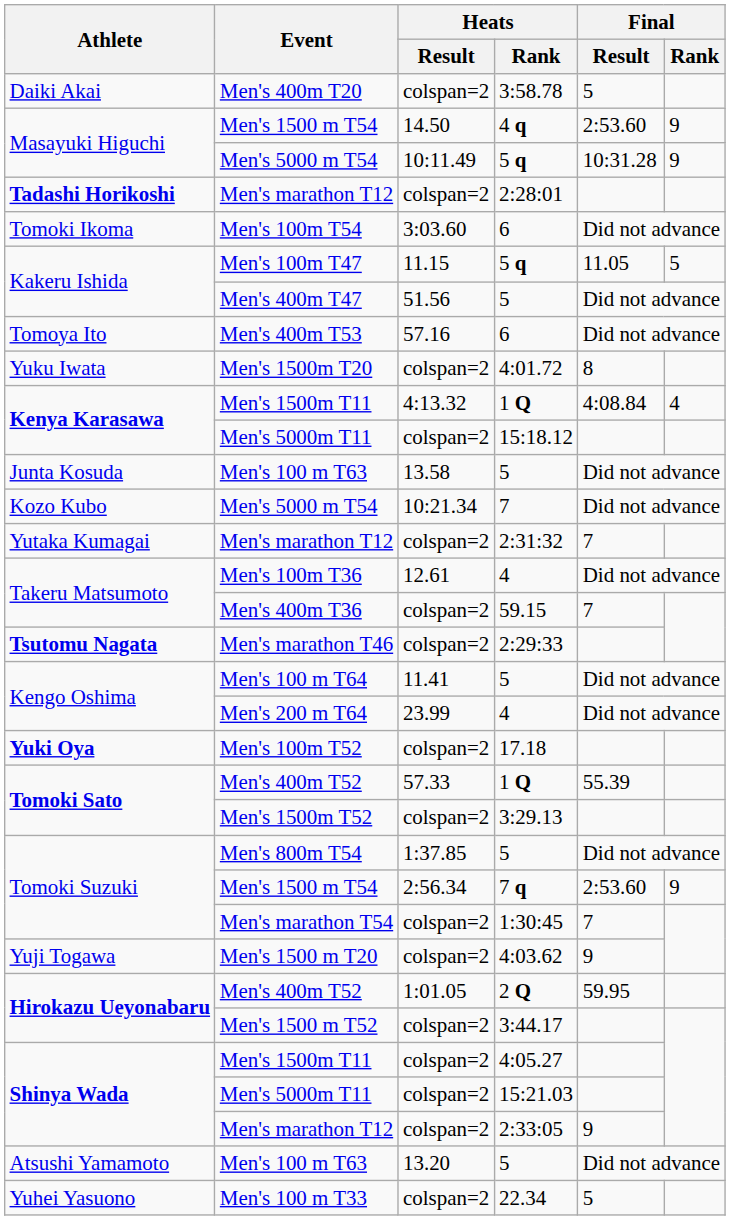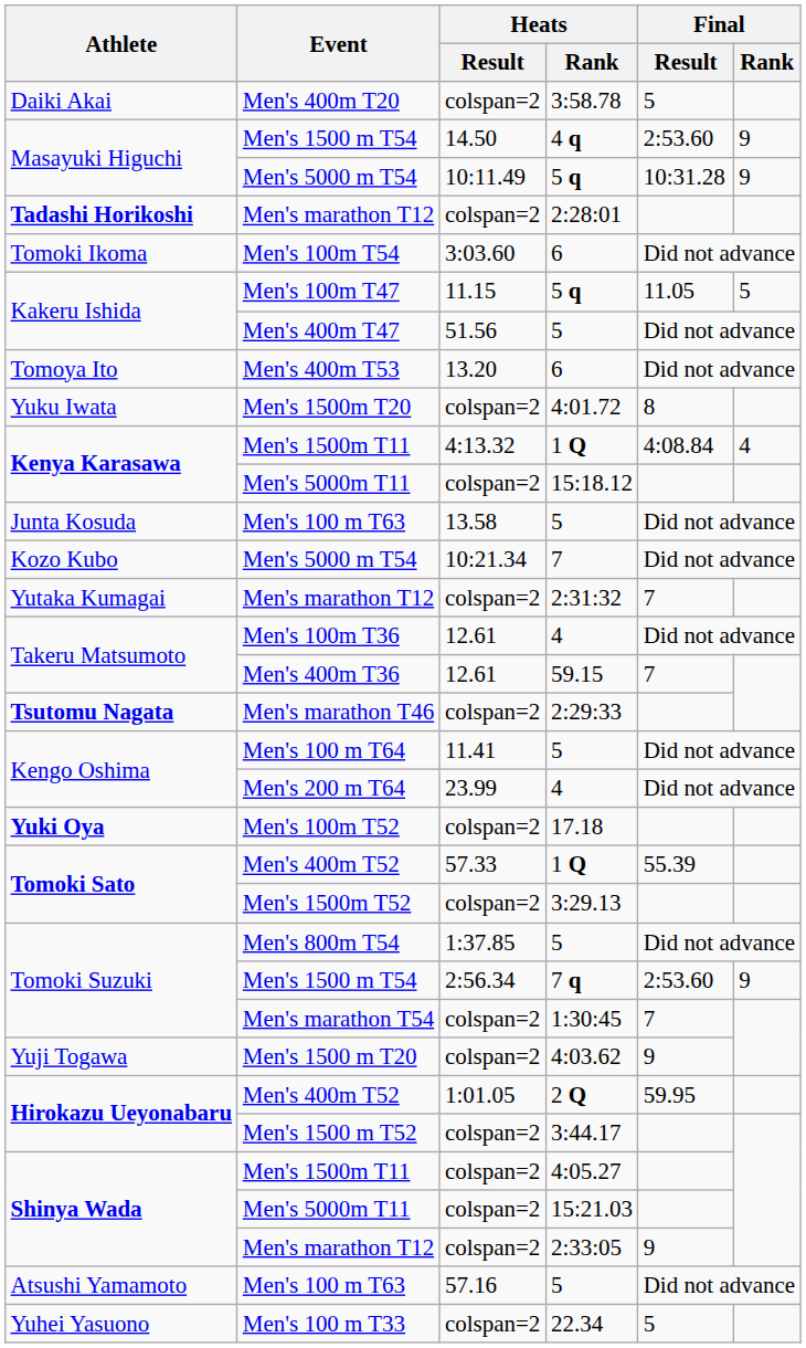Men's 400m T53 | Heats / Result: 57.16 -> 13.20
Men's 400m T36 | Heats / Result: colspan=2 -> 12.61
Atsushi Yamamoto / Men's 100 m T63 | Heats / Result: 13.20 -> 57.16
